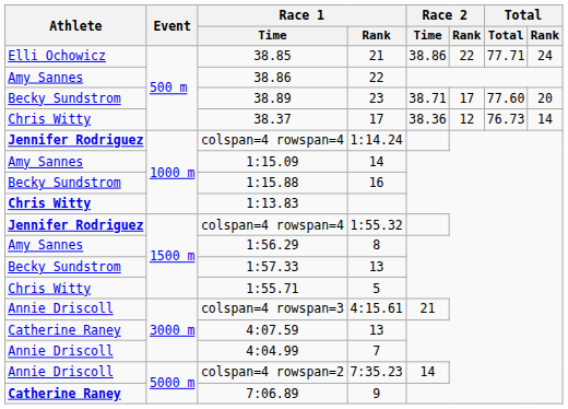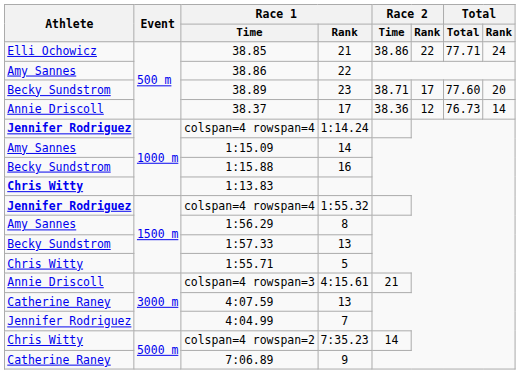38.37 | Athlete: Chris Witty -> Annie Driscoll
4:04.99 | Athlete: Annie Driscoll -> Jennifer Rodriguez
colspan=4 rowspan=2 | Athlete: Annie Driscoll -> Chris Witty
7:06.89 | Athlete: bold -> normal
